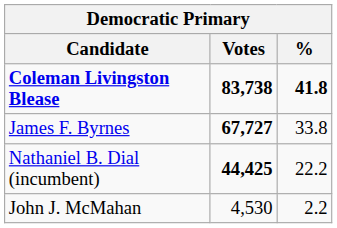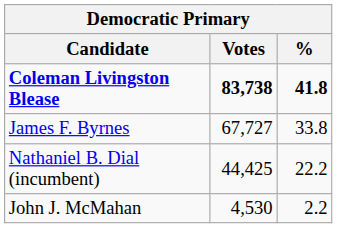James F. Byrnes | Votes: bold -> normal
Nathaniel B. Dial (incumbent) | Votes: bold -> normal
